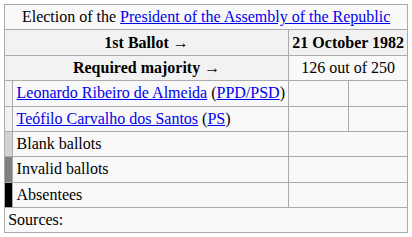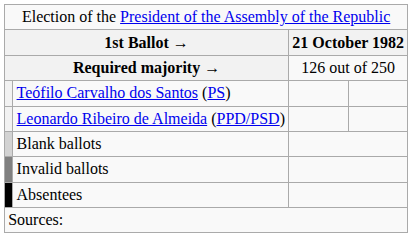rows swapped: Teófilo Carvalho dos Santos (PS) <-> Leonardo Ribeiro de Almeida (PPD/PSD)
